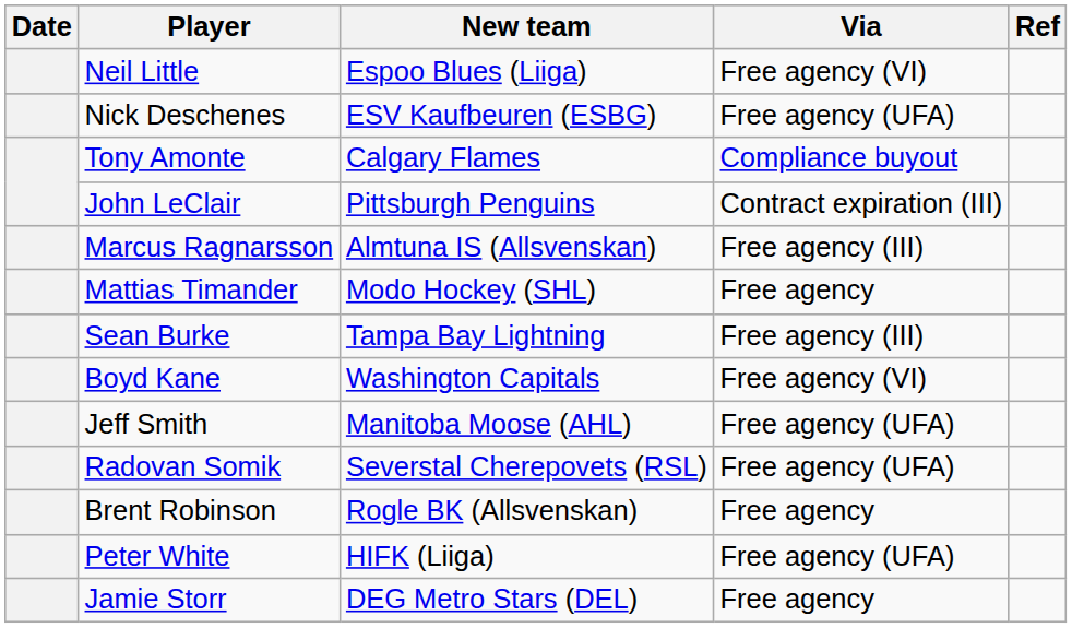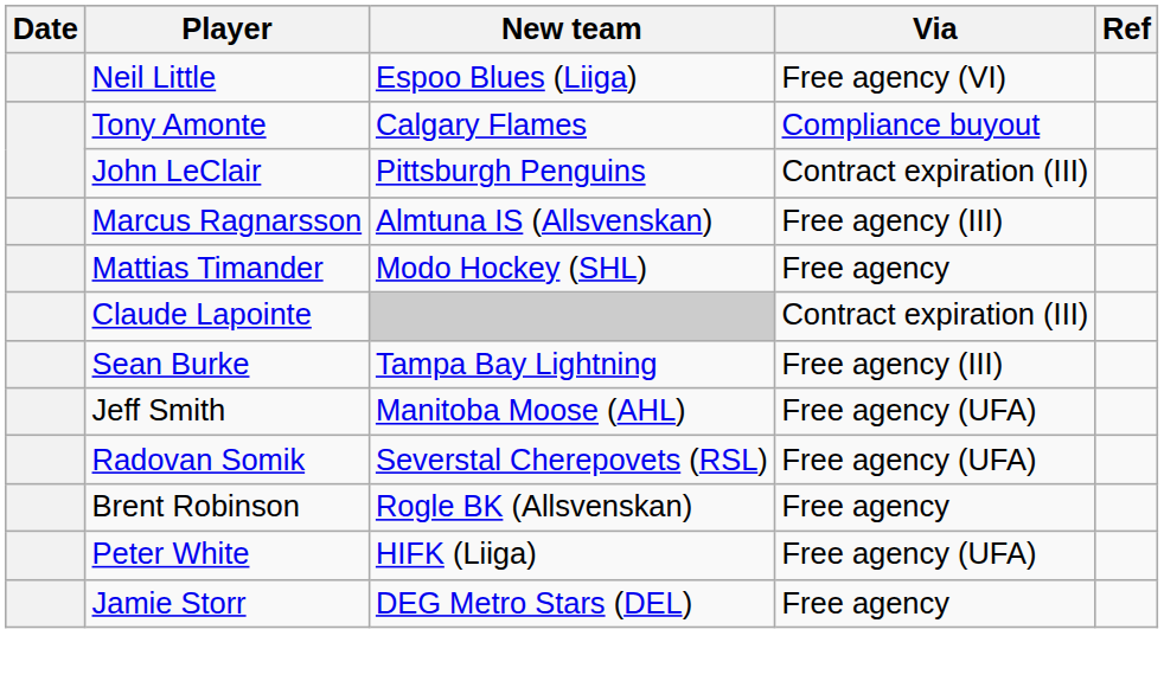- row: Nick Deschenes | ESV Kaufbeuren (ESBG) | Free agency (UFA)
+ row: Claude Lapointe | Contract expiration (III)
- row: Boyd Kane | Washington Capitals | Free agency (VI)
